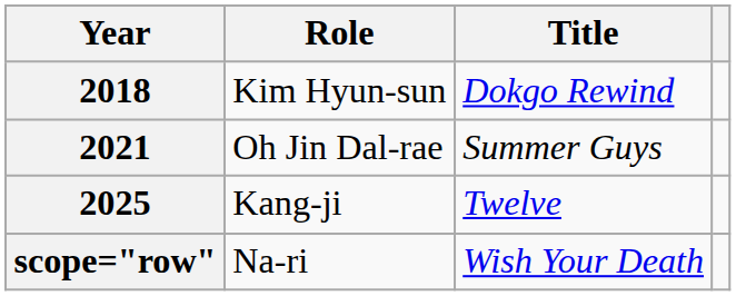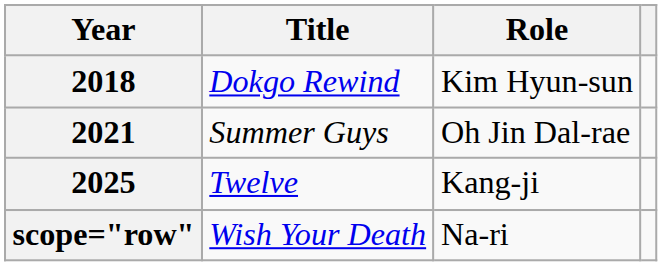columns swapped: Title <-> Role
